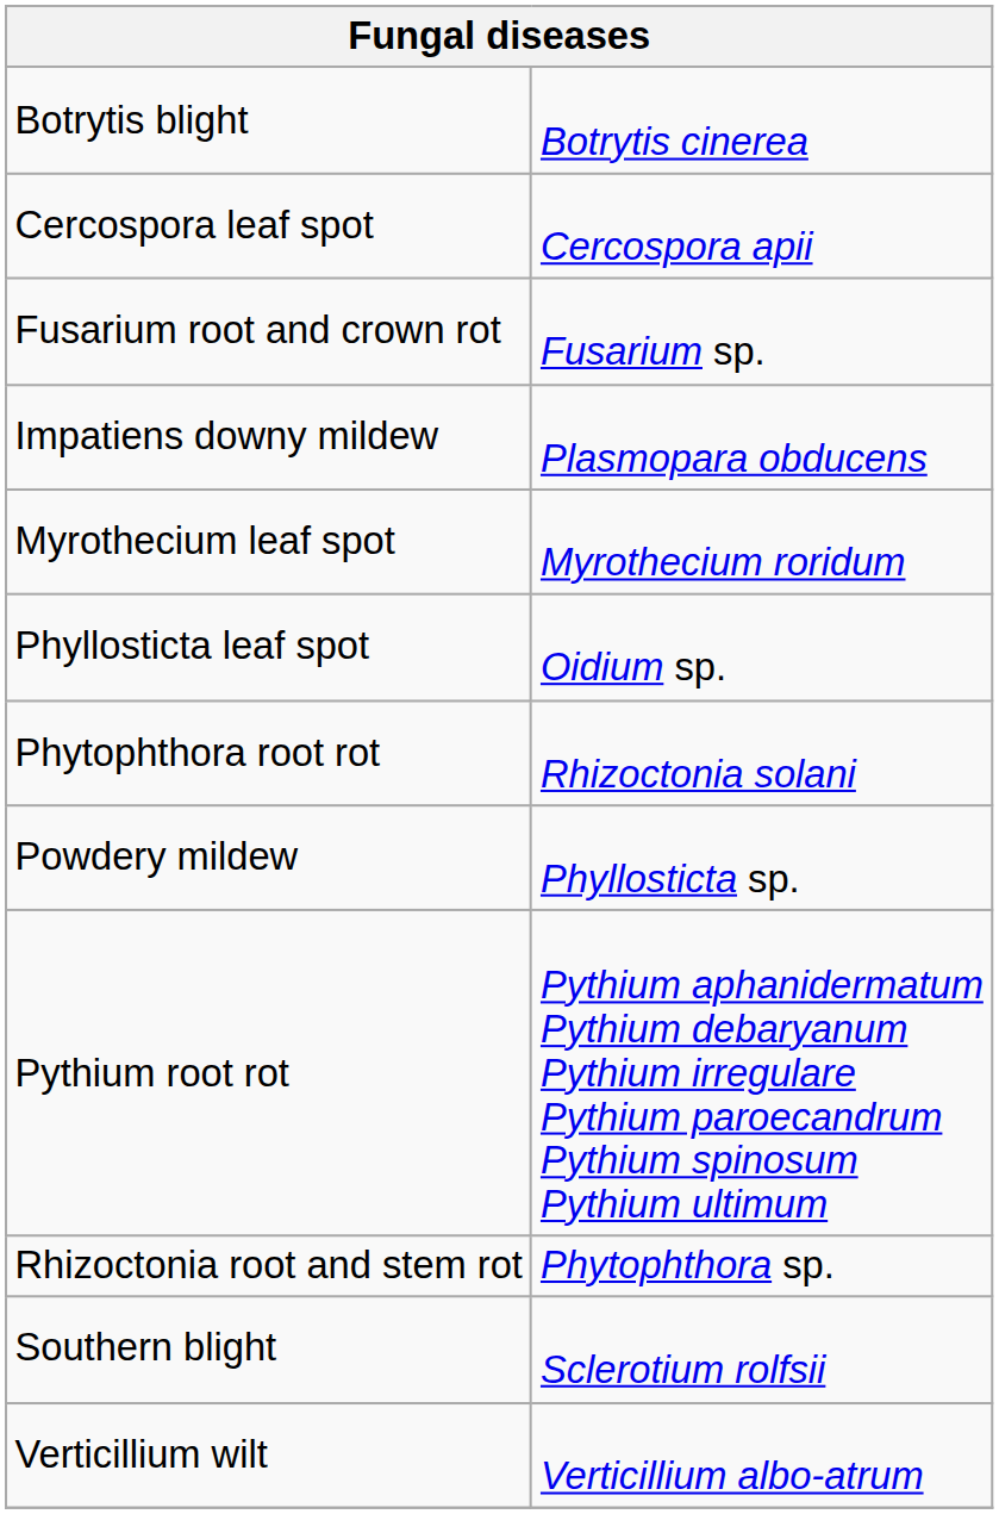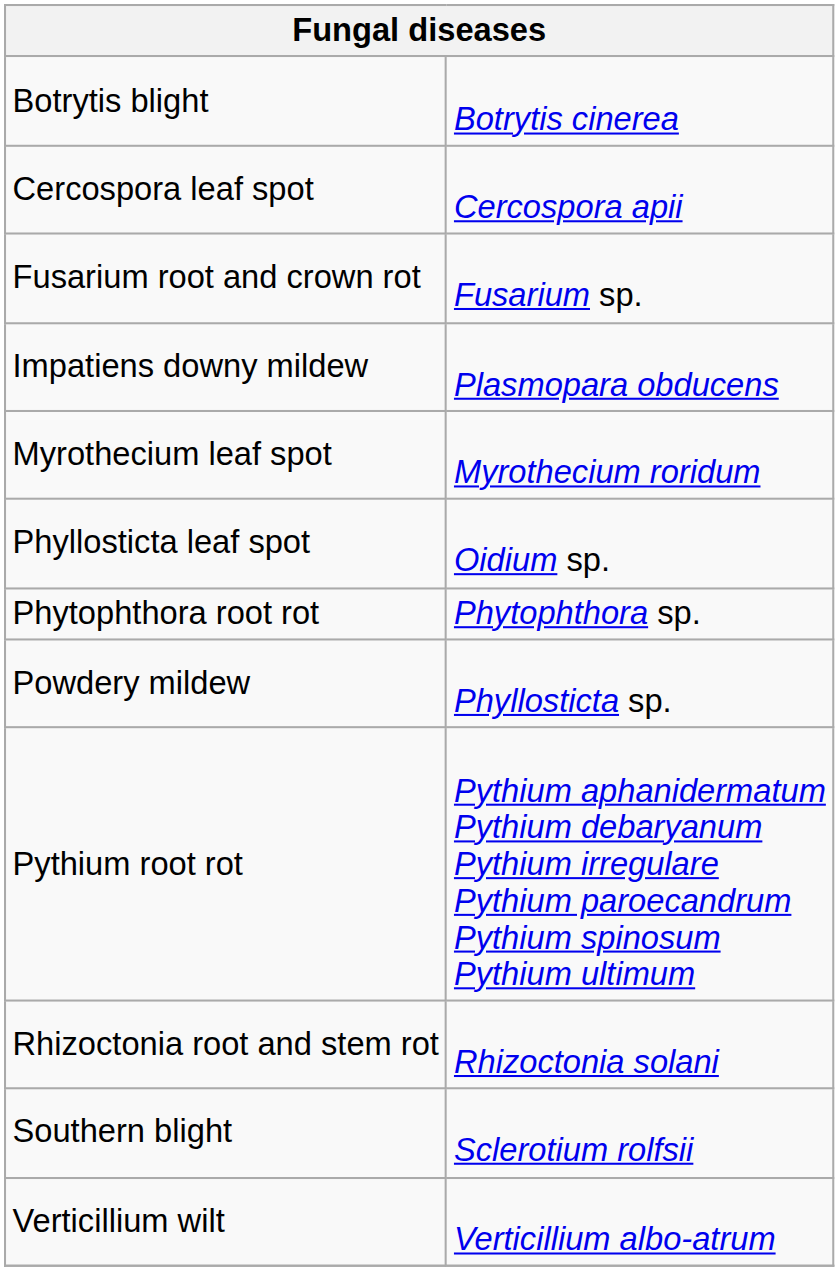Phytophthora root rot | column 2: Rhizoctonia solani -> Phytophthora sp.
Rhizoctonia root and stem rot | column 2: Phytophthora sp. -> Rhizoctonia solani
